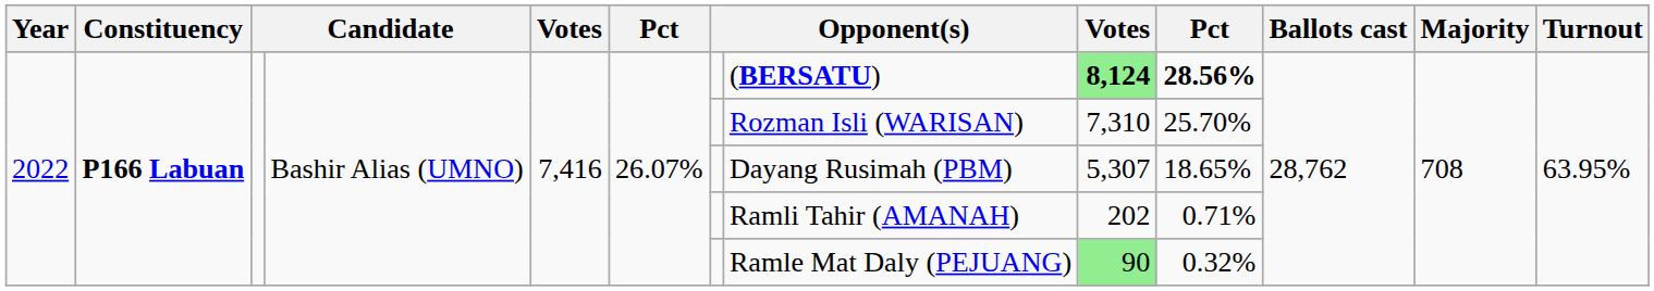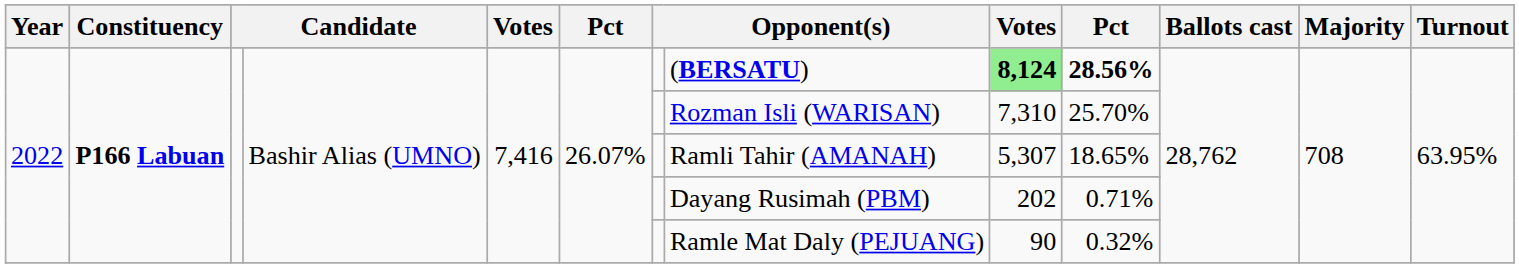row 4 | column 8: Dayang Rusimah (PBM) -> Ramli Tahir (AMANAH)
row 5 | column 8: Ramli Tahir (AMANAH) -> Dayang Rusimah (PBM)
row 6 | column 9: lightgreen background -> no background
